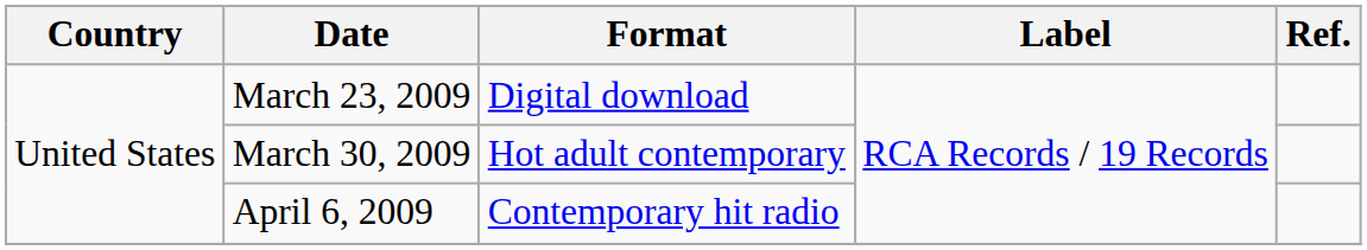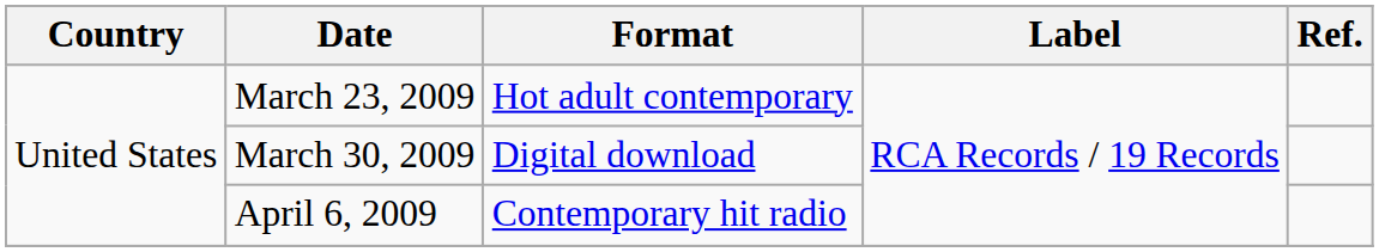March 23, 2009 | Format: Digital download -> Hot adult contemporary
March 30, 2009 | Format: Hot adult contemporary -> Digital download
